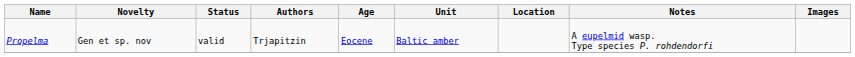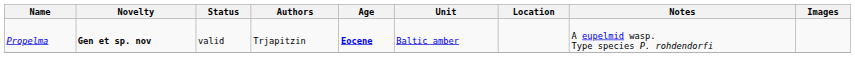Propelma | Novelty: normal -> bold
Propelma | Age: normal -> bold
